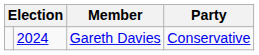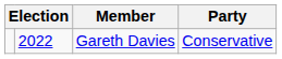Gareth Davies | column 2: 2024 -> 2022
